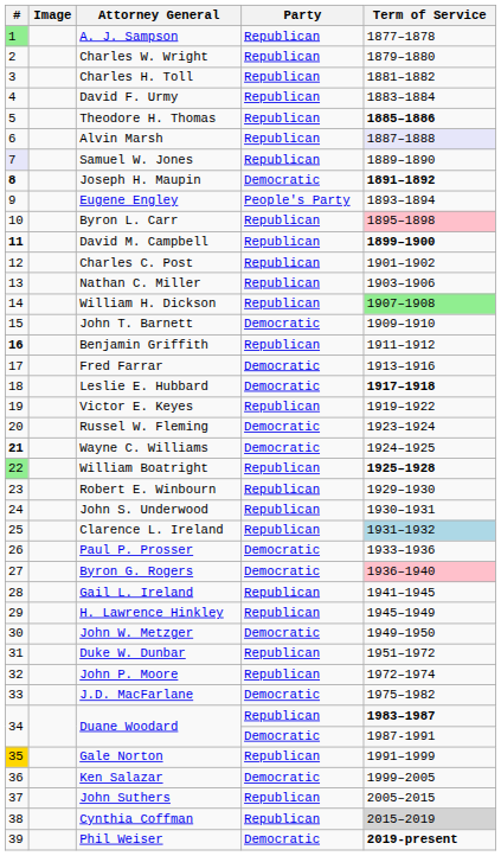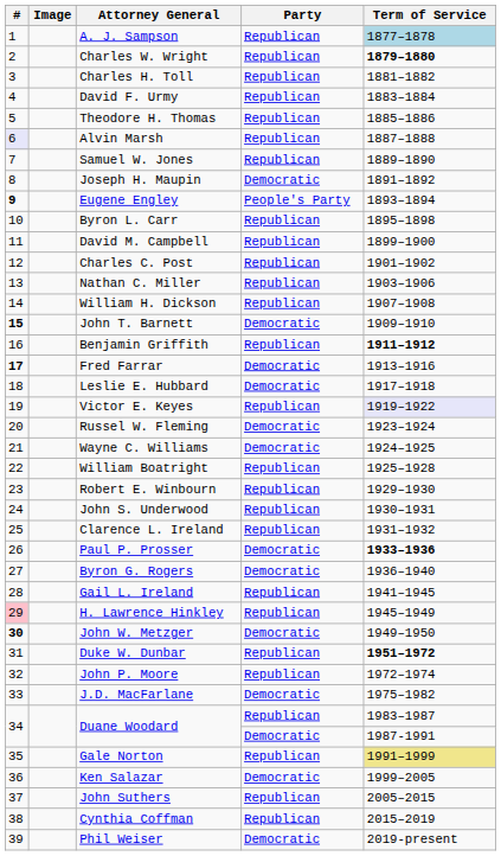A. J. Sampson | #: lightgreen background -> no background
A. J. Sampson | Term of Service: no background -> lightblue background
Charles W. Wright | Term of Service: normal -> bold
Theodore H. Thomas | Term of Service: bold -> normal
Alvin Marsh | #: no background -> lavender background
Alvin Marsh | Term of Service: lavender background -> no background
Samuel W. Jones | #: lavender background -> no background
Joseph H. Maupin | #: bold -> normal
Joseph H. Maupin | Term of Service: bold -> normal
Eugene Engley | #: normal -> bold
Byron L. Carr | Term of Service: pink background -> no background
David M. Campbell | #: bold -> normal
David M. Campbell | Term of Service: bold -> normal
William H. Dickson | Term of Service: lightgreen background -> no background
John T. Barnett | #: normal -> bold
Benjamin Griffith | #: bold -> normal
Benjamin Griffith | Term of Service: normal -> bold
Fred Farrar | #: normal -> bold
Leslie E. Hubbard | Term of Service: bold -> normal
Victor E. Keyes | Term of Service: no background -> lavender background
Wayne C. Williams | #: bold -> normal
William Boatright | #: lightgreen background -> no background
William Boatright | Term of Service: bold -> normal
Clarence L. Ireland | Term of Service: lightblue background -> no background
Paul P. Prosser | Term of Service: normal -> bold
Byron G. Rogers | Term of Service: pink background -> no background
H. Lawrence Hinkley | #: no background -> pink background
John W. Metzger | #: normal -> bold
Duke W. Dunbar | Term of Service: normal -> bold
Duane Woodard / Republican | Term of Service: bold -> normal
Gale Norton | #: gold background -> no background
Gale Norton | Term of Service: no background -> khaki background
Cynthia Coffman | Term of Service: lightgrey background -> no background
Phil Weiser | Term of Service: bold -> normal
